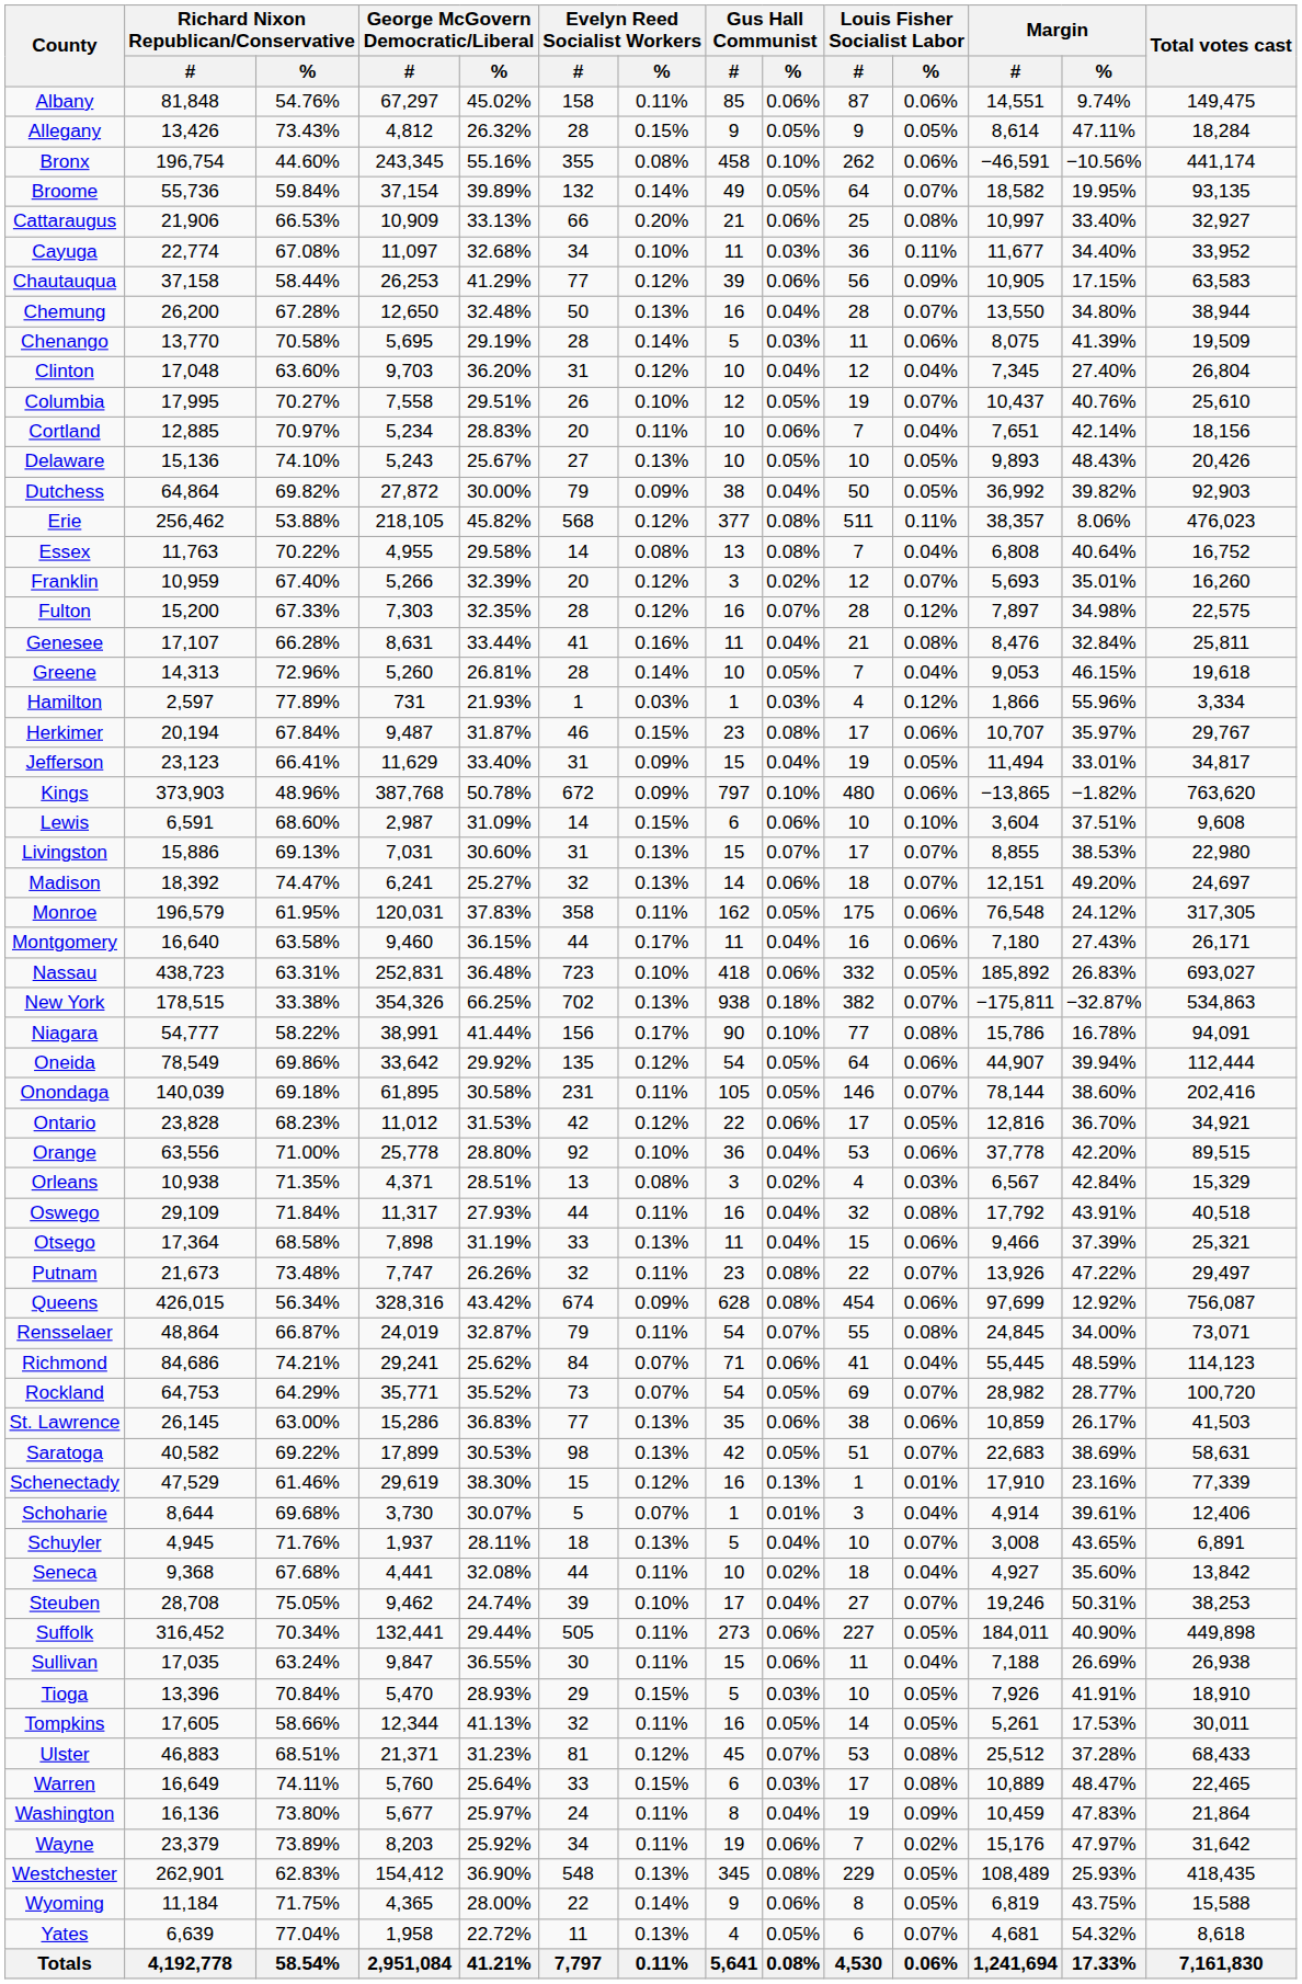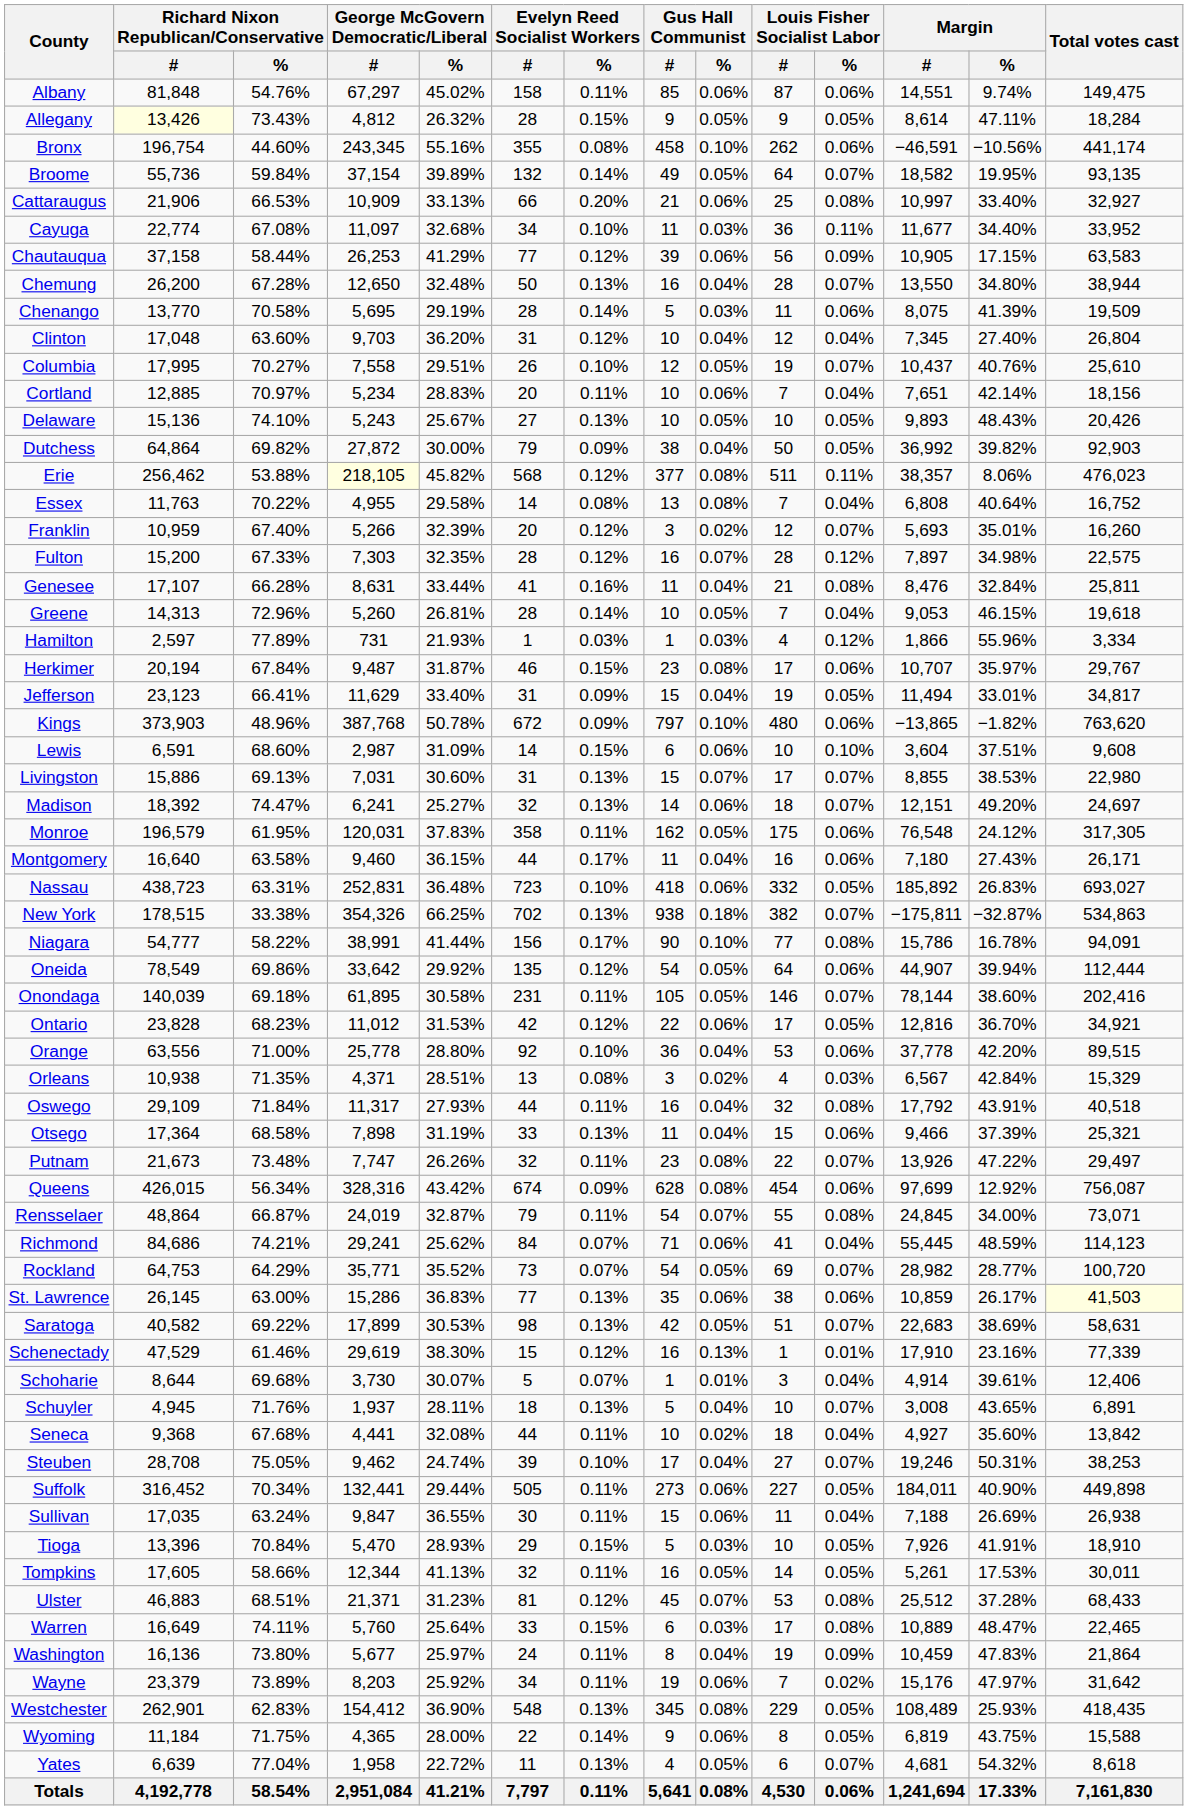Allegany | Richard Nixon Republican/Conservative / #: no background -> lightyellow background
Erie | George McGovern Democratic/Liberal / #: no background -> lightyellow background
St. Lawrence | Total votes cast: no background -> lightyellow background
